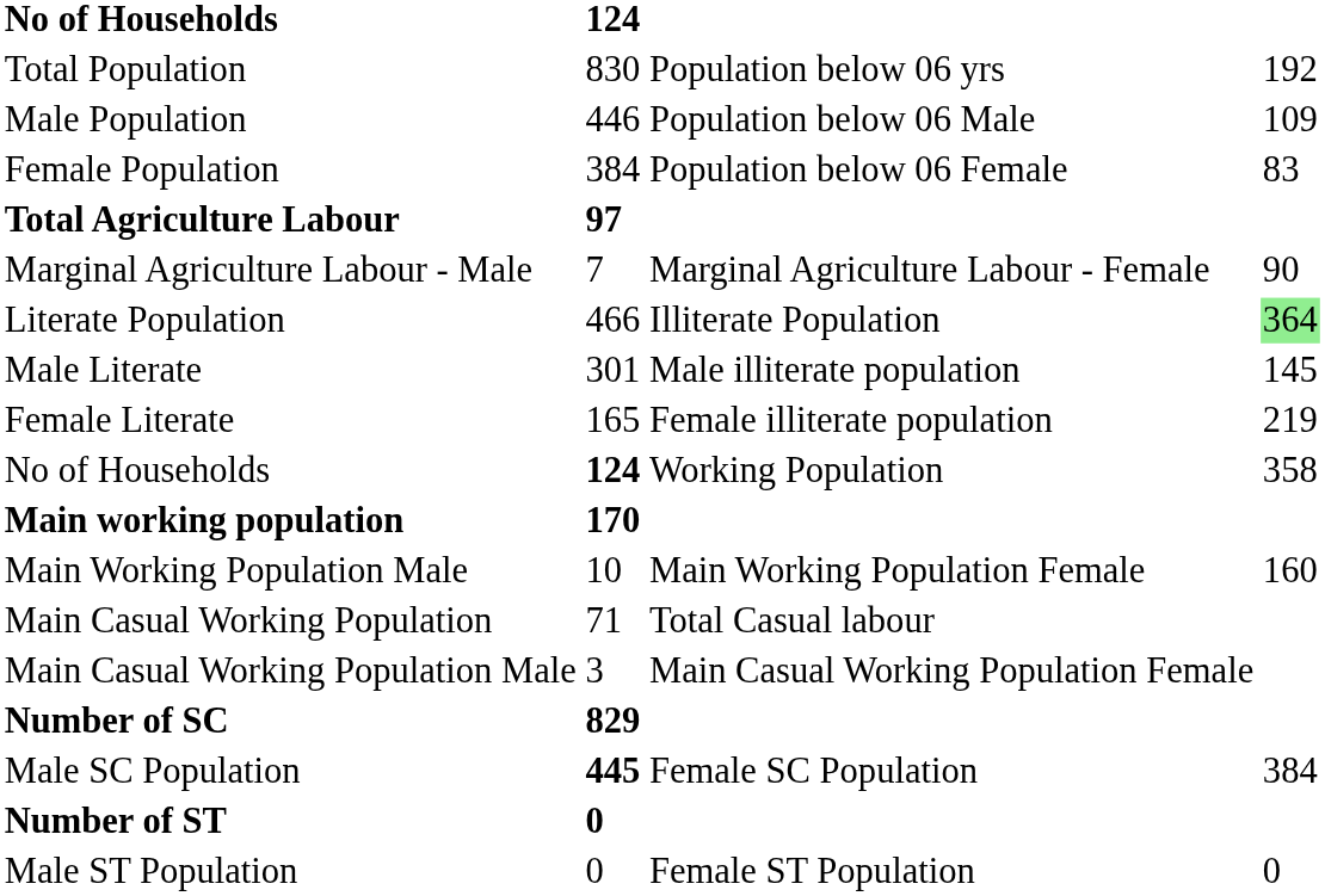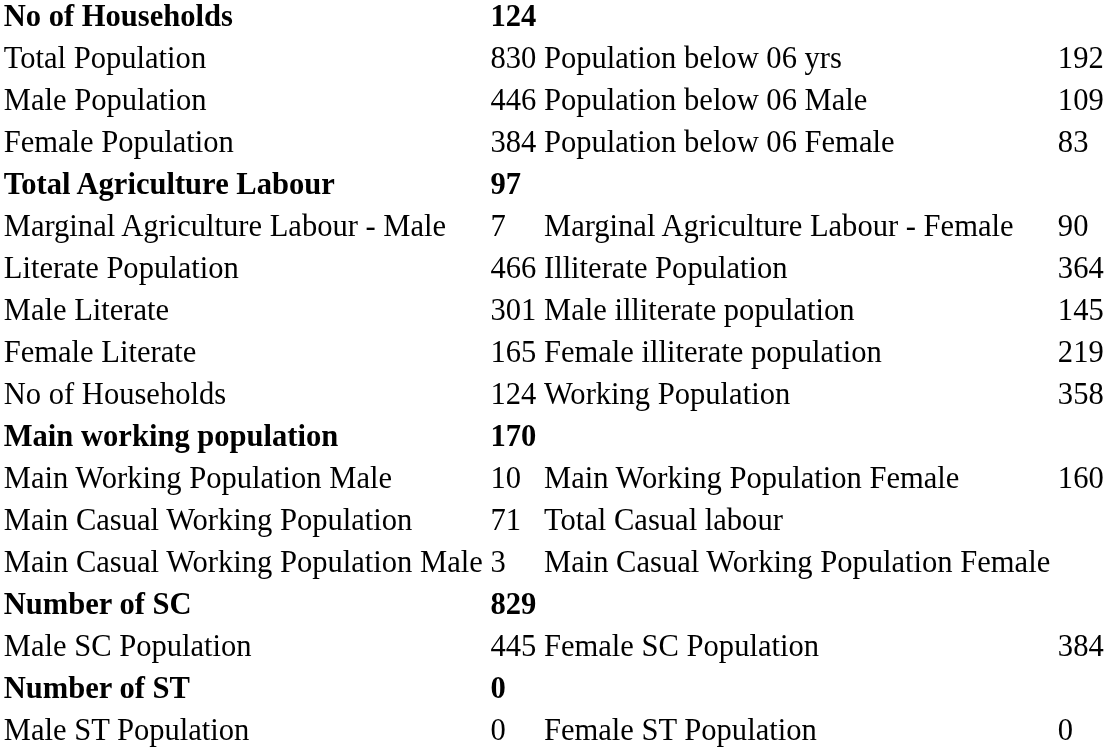Literate Population | column 4: lightgreen background -> no background
No of Households / Working Population | column 2: bold -> normal
Male SC Population | column 2: bold -> normal
